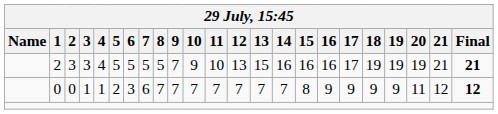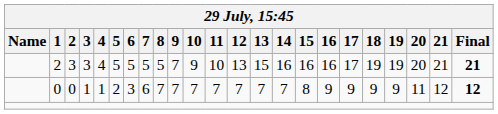row 3 | 20: 19 -> 20
